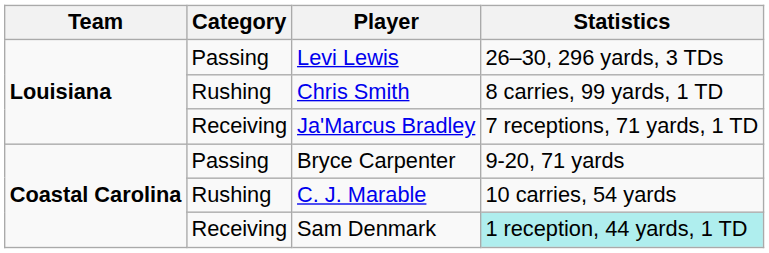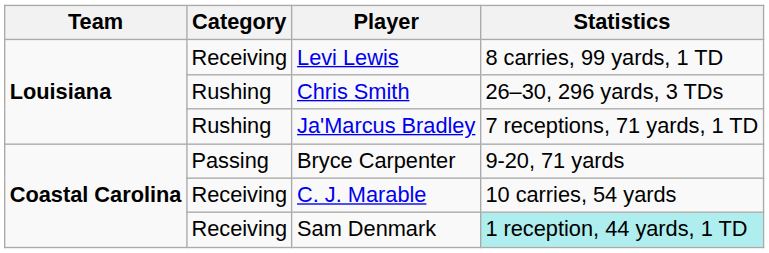Levi Lewis | Category: Passing -> Receiving
Levi Lewis | Statistics: 26–30, 296 yards, 3 TDs -> 8 carries, 99 yards, 1 TD
Chris Smith | Statistics: 8 carries, 99 yards, 1 TD -> 26–30, 296 yards, 3 TDs
Ja'Marcus Bradley | Category: Receiving -> Rushing
C. J. Marable | Category: Rushing -> Receiving
